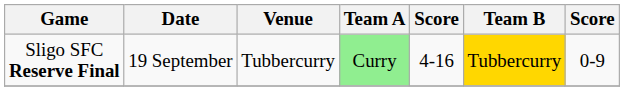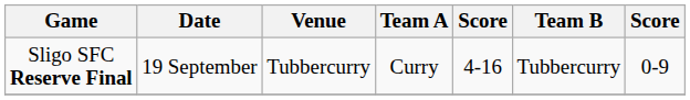Sligo SFC Reserve Final | Team A: lightgreen background -> no background
Sligo SFC Reserve Final | Team B: gold background -> no background
